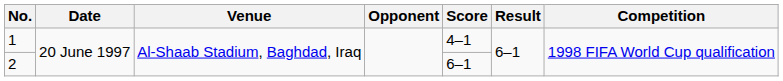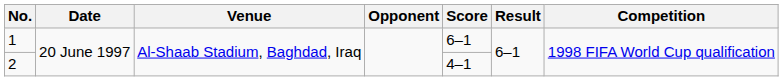1 | Score: 4–1 -> 6–1
2 | Score: 6–1 -> 4–1
